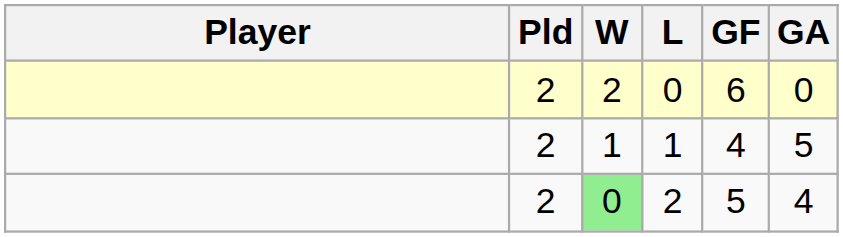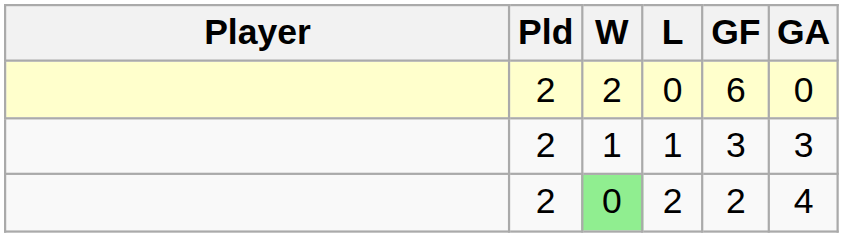row 3 | GF: 4 -> 3
row 3 | GA: 5 -> 3
row 4 | GF: 5 -> 2
